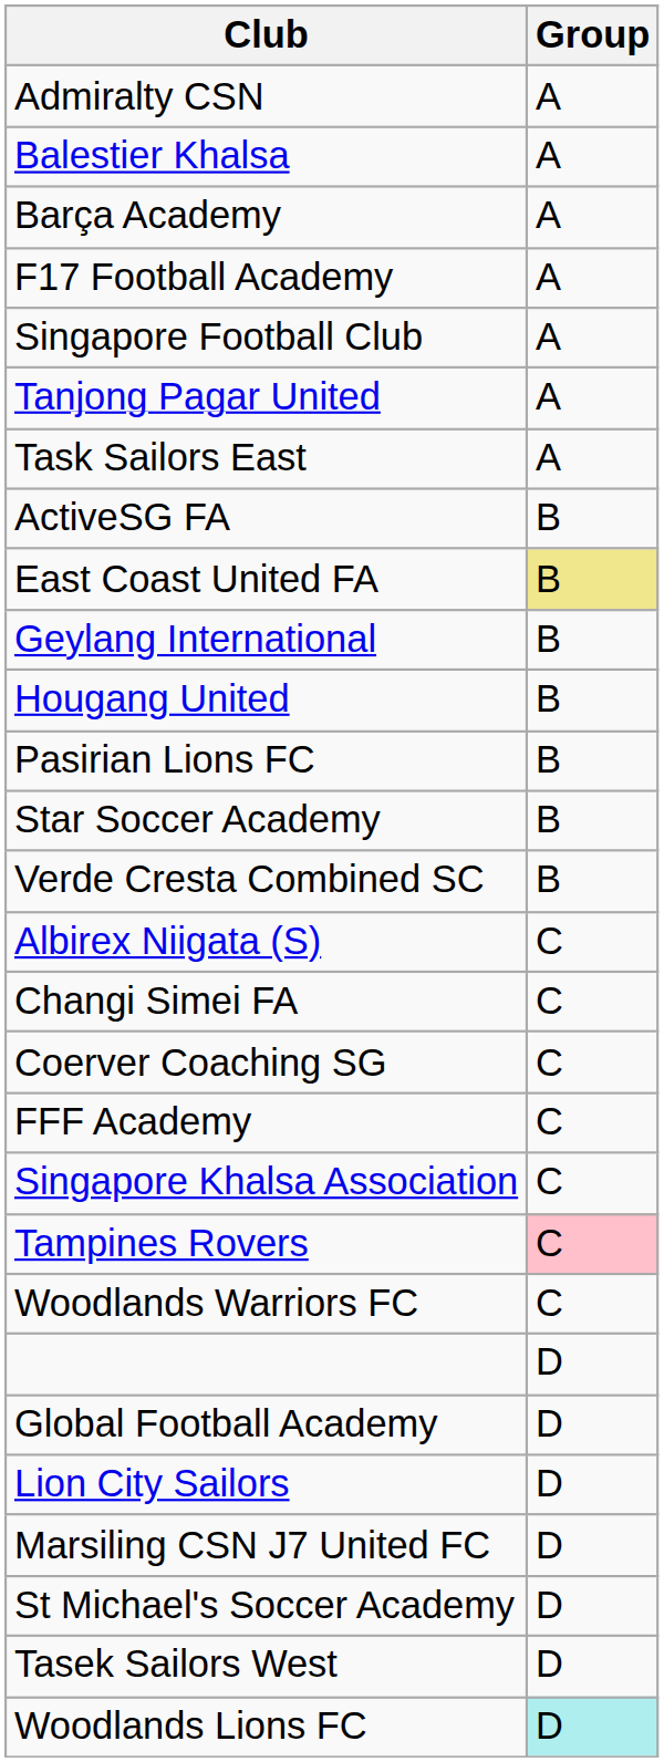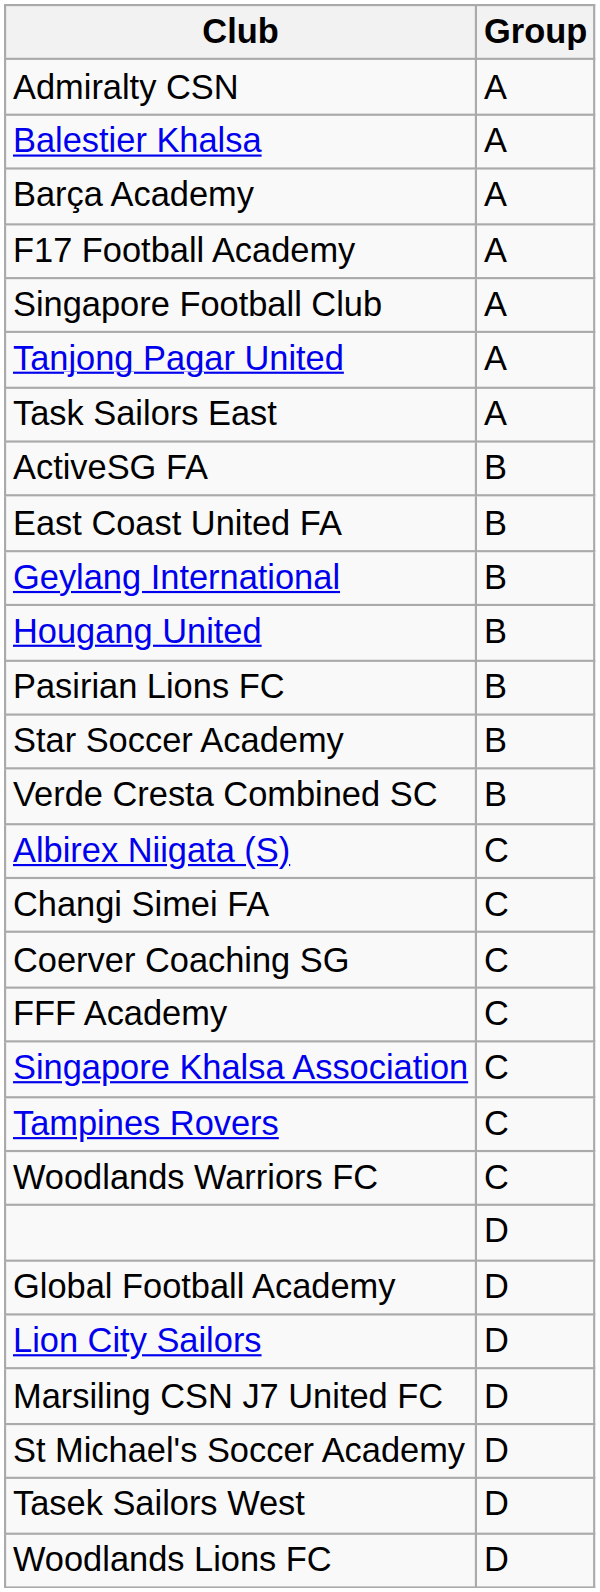East Coast United FA | Group: khaki background -> no background
Tampines Rovers | Group: pink background -> no background
Woodlands Lions FC | Group: paleturquoise background -> no background
